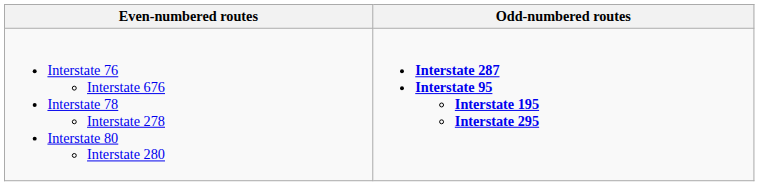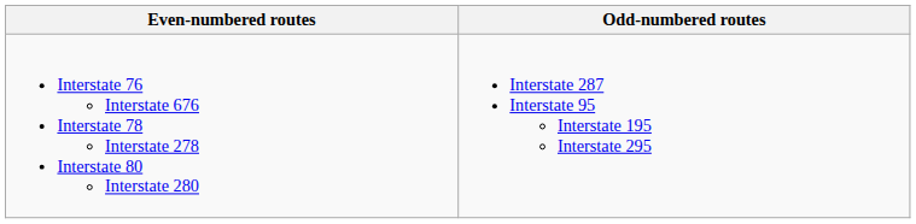row 2 | Odd-numbered routes: bold -> normal
